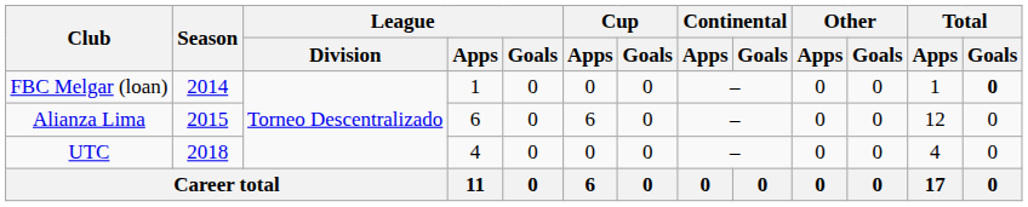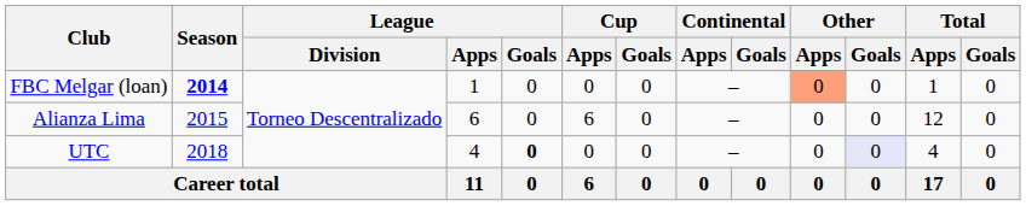FBC Melgar (loan) | Season: normal -> bold
FBC Melgar (loan) | Other / Apps: no background -> lightsalmon background
FBC Melgar (loan) | Total / Goals: bold -> normal
UTC | League / Goals: normal -> bold
UTC | Other / Goals: no background -> lavender background
